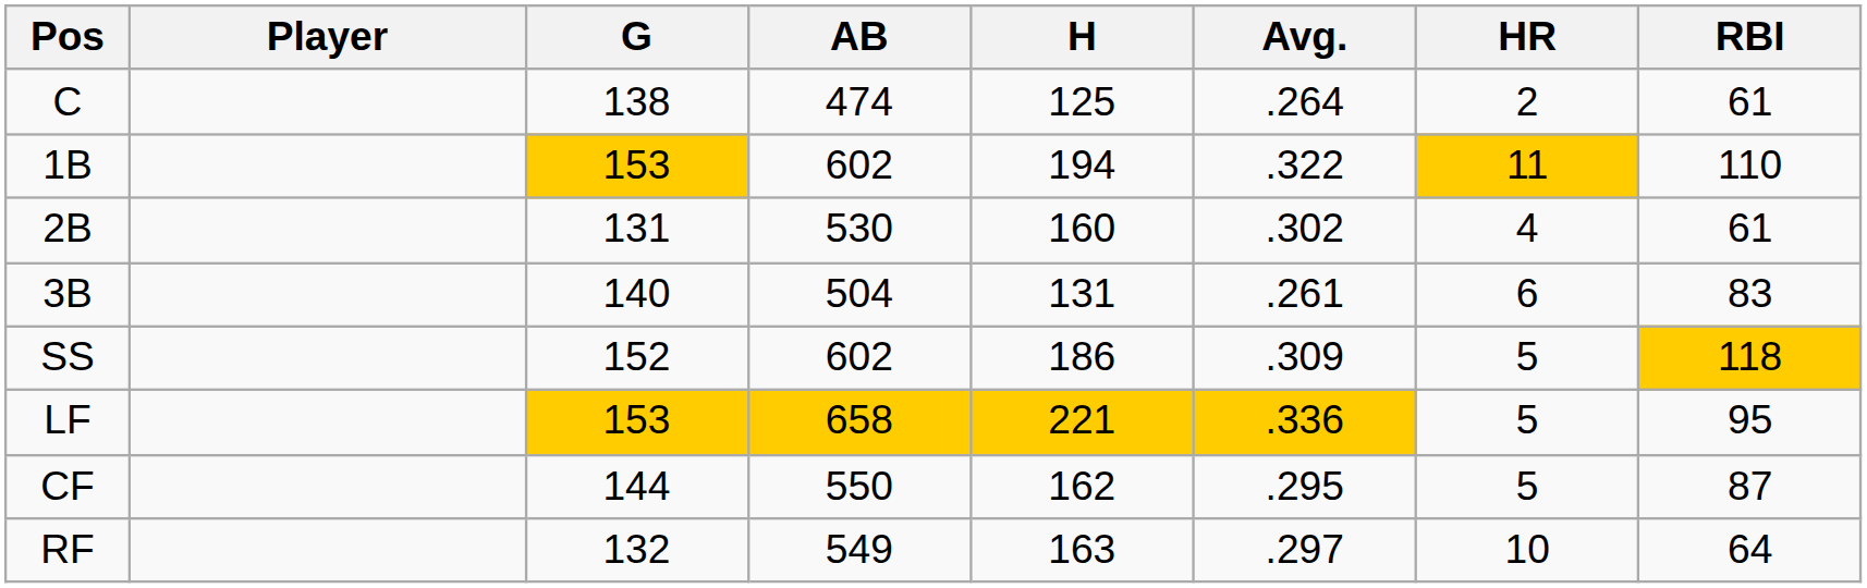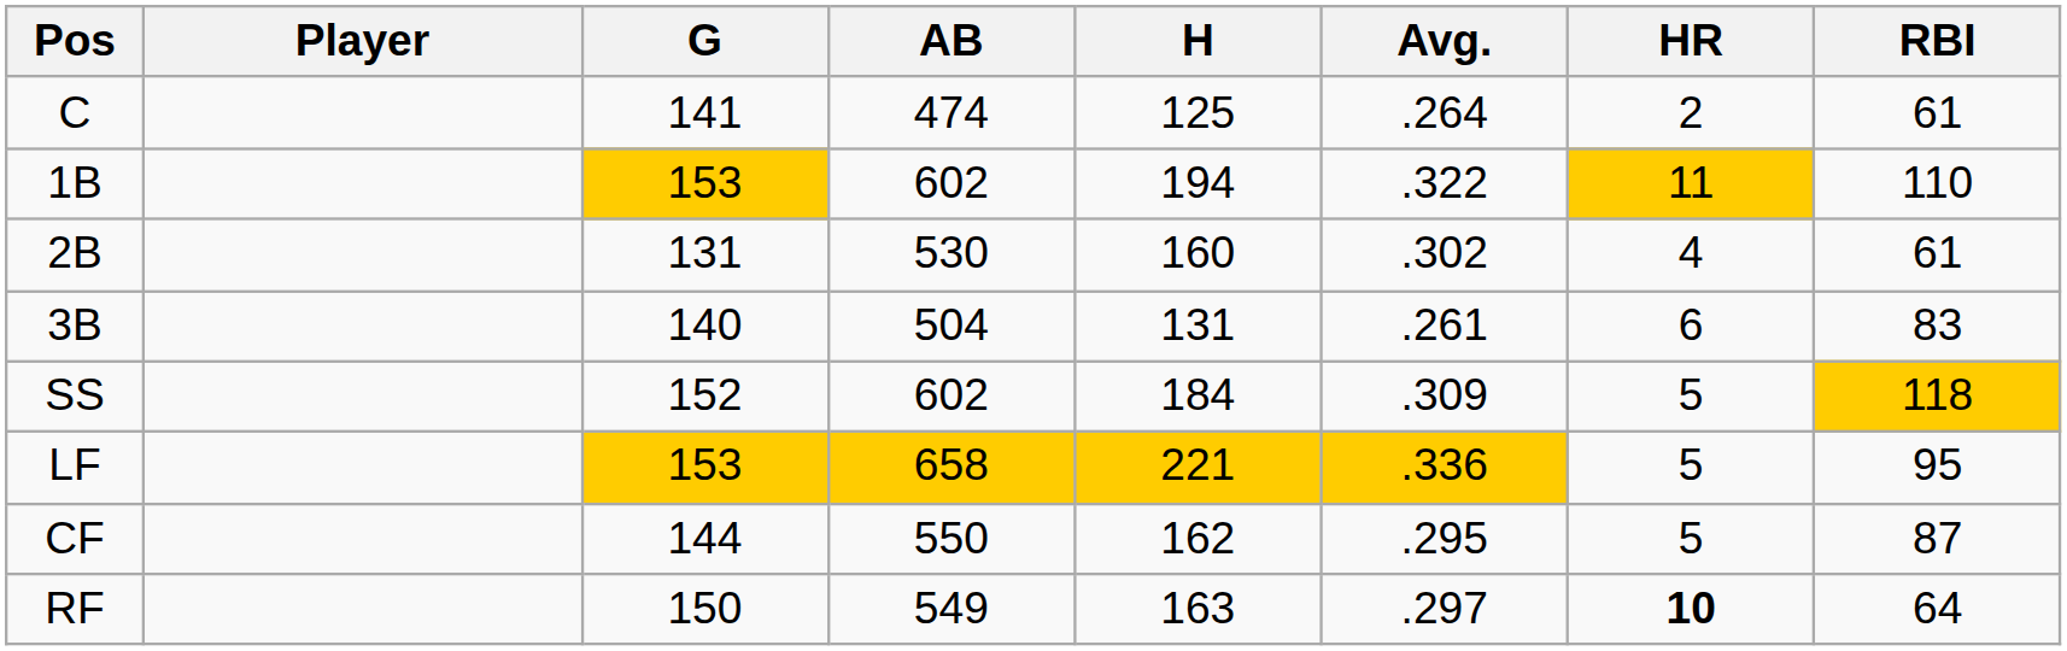C | G: 138 -> 141
SS | H: 186 -> 184
RF | G: 132 -> 150
RF | HR: normal -> bold
